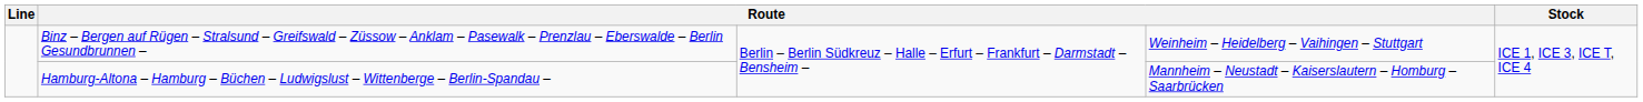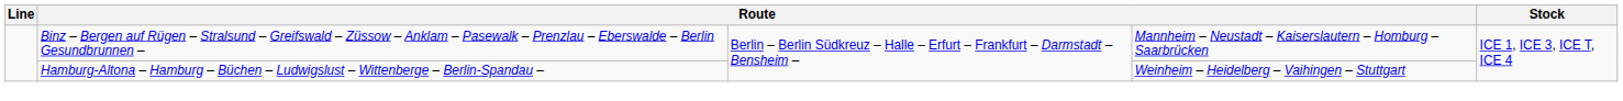row 2 | column 4: Weinheim – Heidelberg – Vaihingen – Stuttgart -> Mannheim – Neustadt – Kaiserslautern – Homburg – Saarbrücken
row 3 | column 4: Mannheim – Neustadt – Kaiserslautern – Homburg – Saarbrücken -> Weinheim – Heidelberg – Vaihingen – Stuttgart
